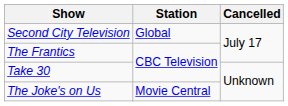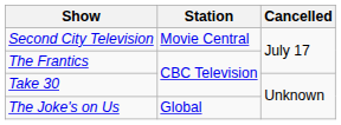Second City Television | Station: Global -> Movie Central
The Joke's on Us | Station: Movie Central -> Global
